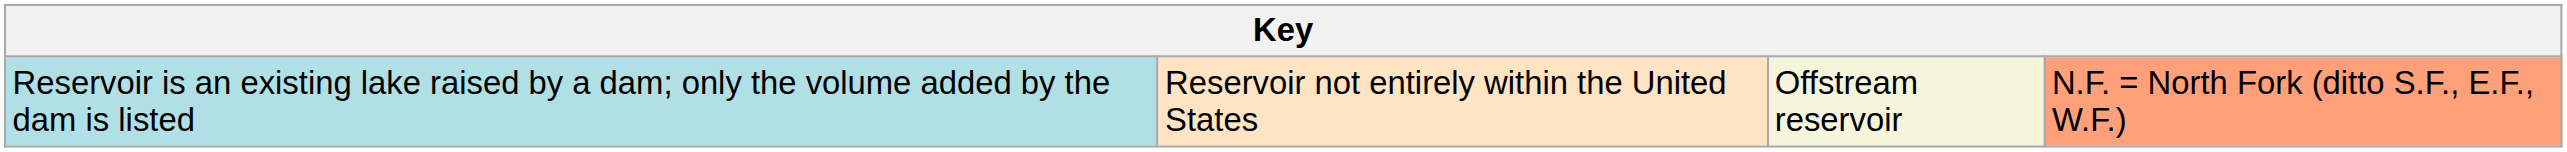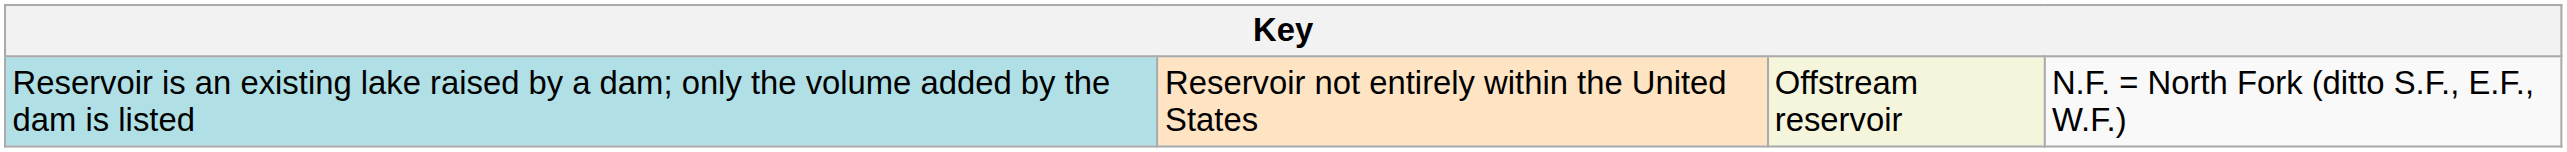row 2 | column 4: lightsalmon background -> no background
